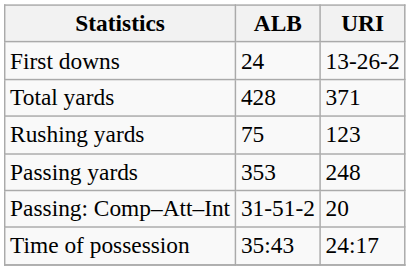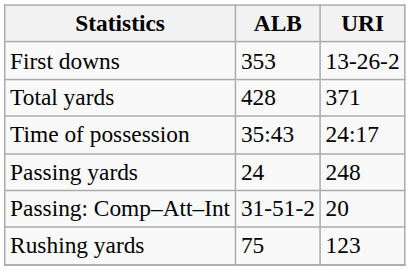First downs | ALB: 24 -> 353
rows swapped: Rushing yards <-> Time of possession
Passing yards | ALB: 353 -> 24
